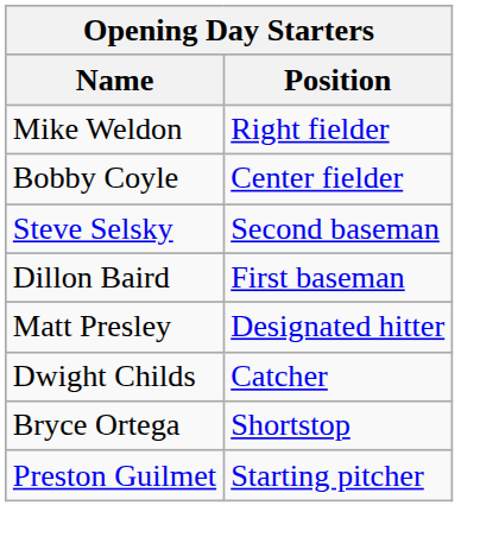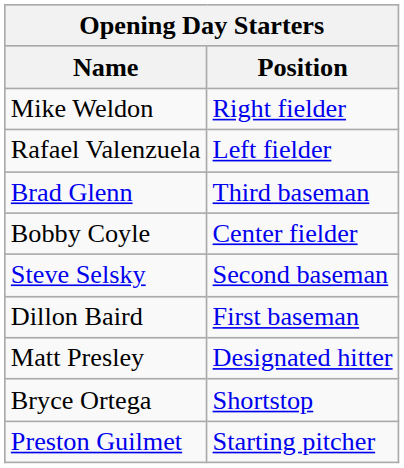+ row: Rafael Valenzuela | Left fielder
+ row: Brad Glenn | Third baseman
- row: Dwight Childs | Catcher
